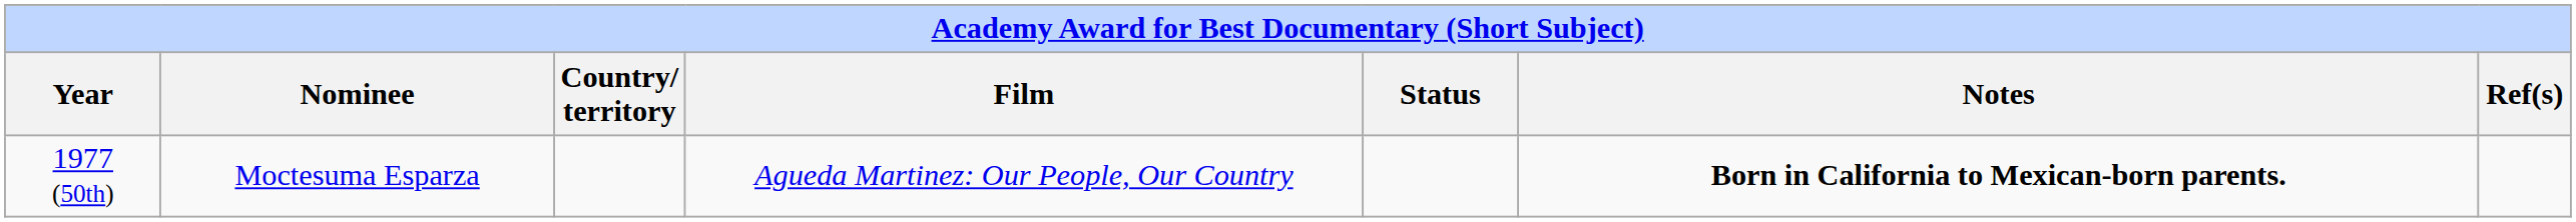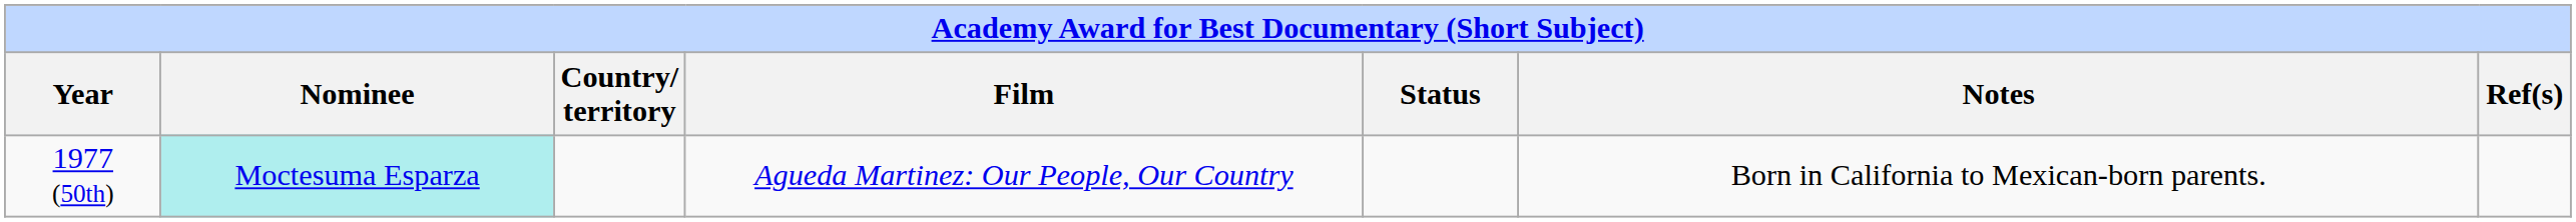1977 (50th) | Nominee: no background -> paleturquoise background
1977 (50th) | Notes: bold -> normal
